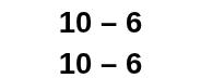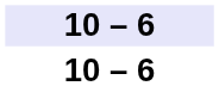row 1 | column 1: no background -> lavender background
